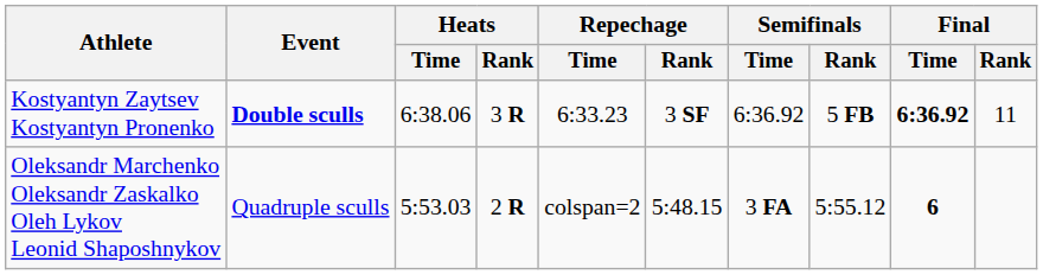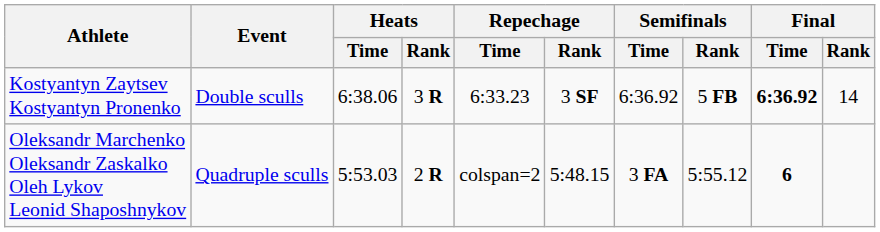Kostyantyn Zaytsev Kostyantyn Pronenko | Event: bold -> normal
Kostyantyn Zaytsev Kostyantyn Pronenko | Final / Rank: 11 -> 14
